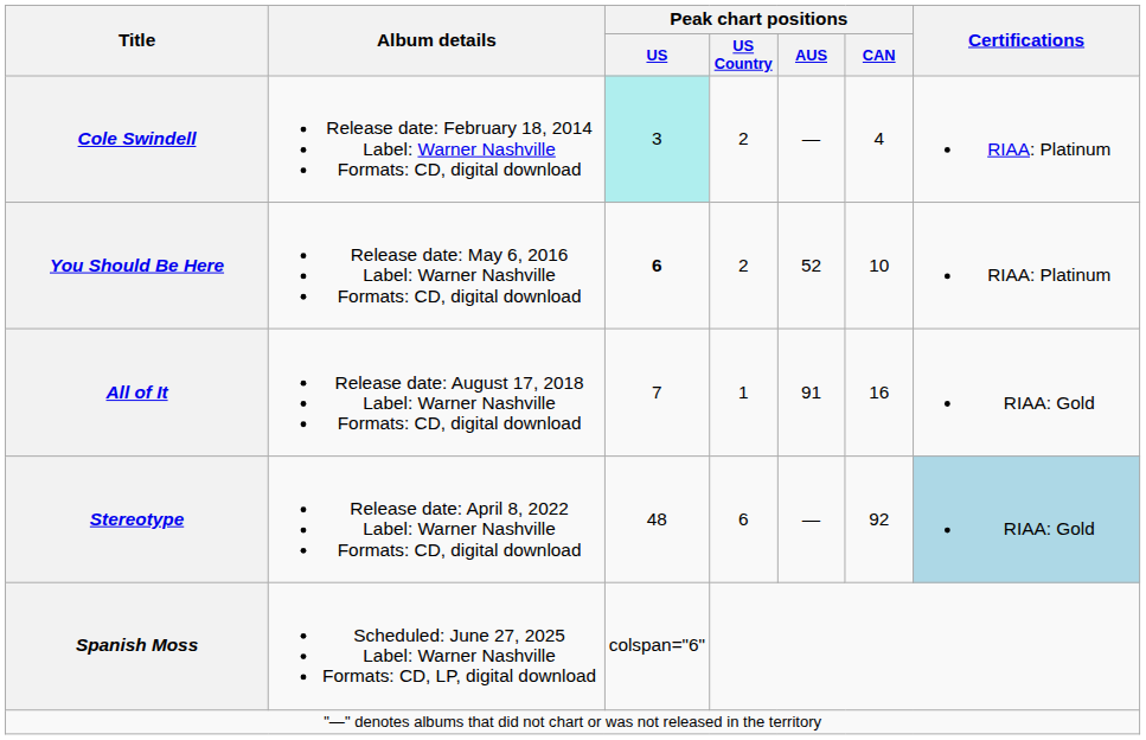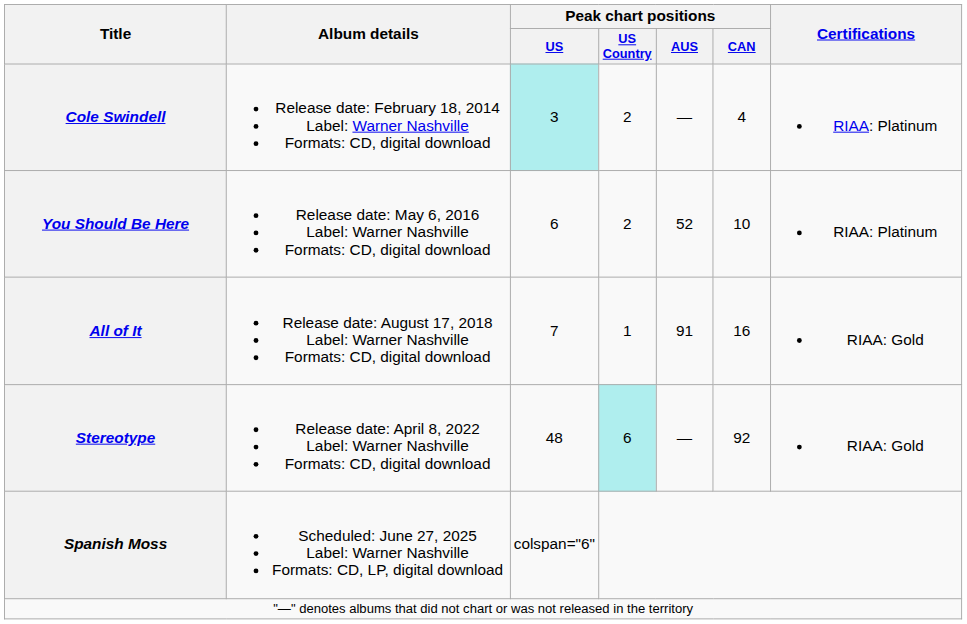You Should Be Here | Peak chart positions / US: bold -> normal
Stereotype | Peak chart positions / US Country: no background -> paleturquoise background
Stereotype | Certifications: lightblue background -> no background
